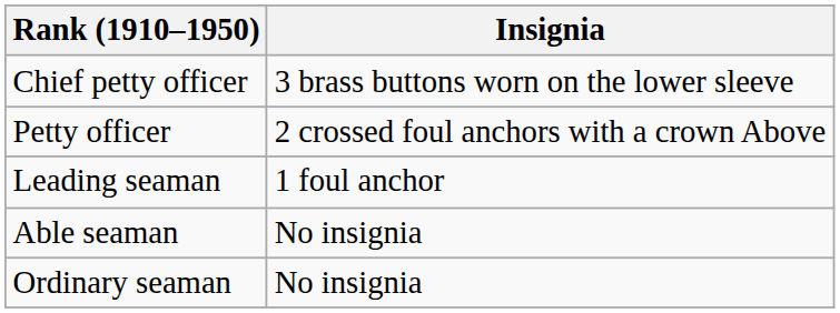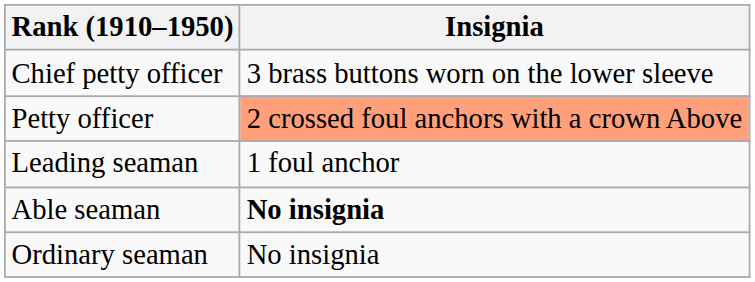Petty officer | Insignia: no background -> lightsalmon background
Able seaman | Insignia: normal -> bold
